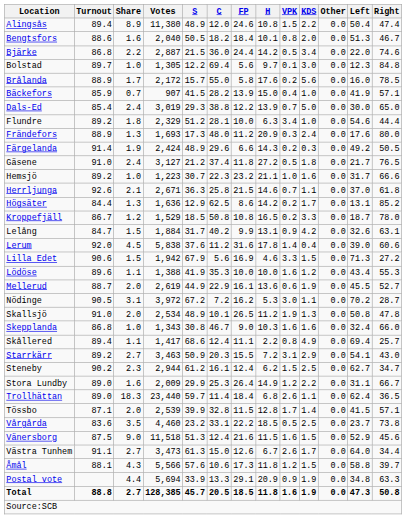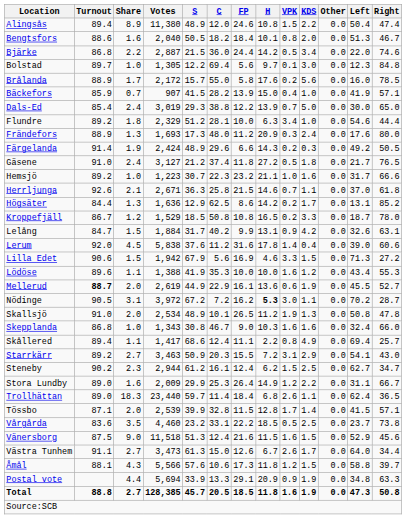Mellerud | Turnout: normal -> bold
Nödinge | H: normal -> bold
